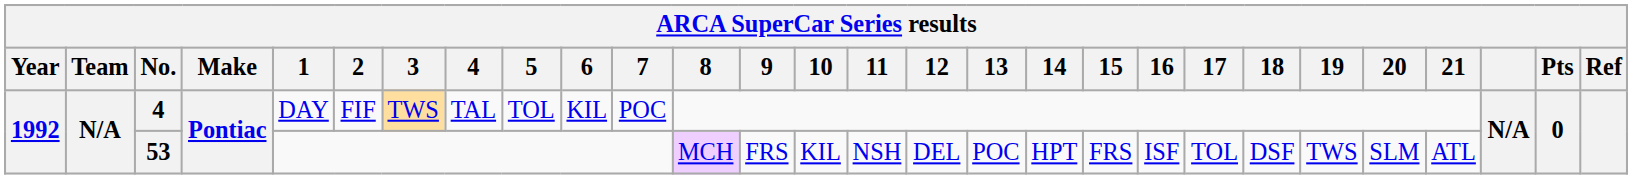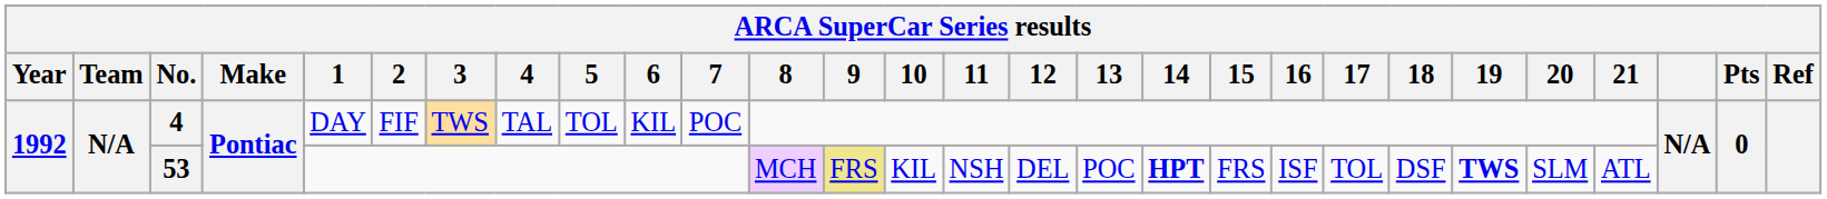53 | 9: no background -> khaki background
53 | 14: normal -> bold
53 | 19: normal -> bold
